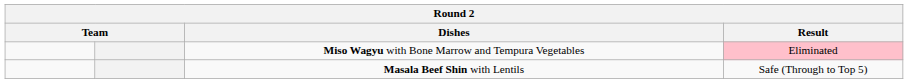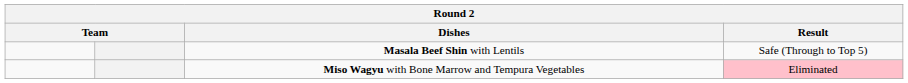rows swapped: Masala Beef Shin with Lentils <-> Miso Wagyu with Bone Marrow and Tempura Vegetables
